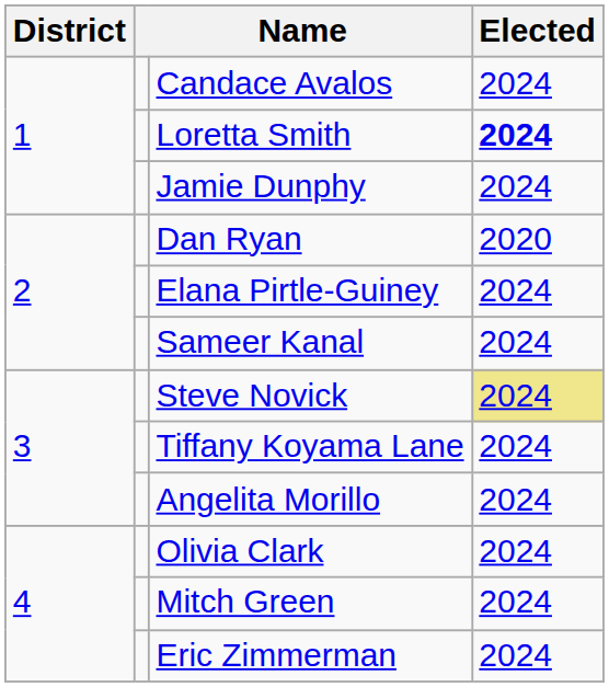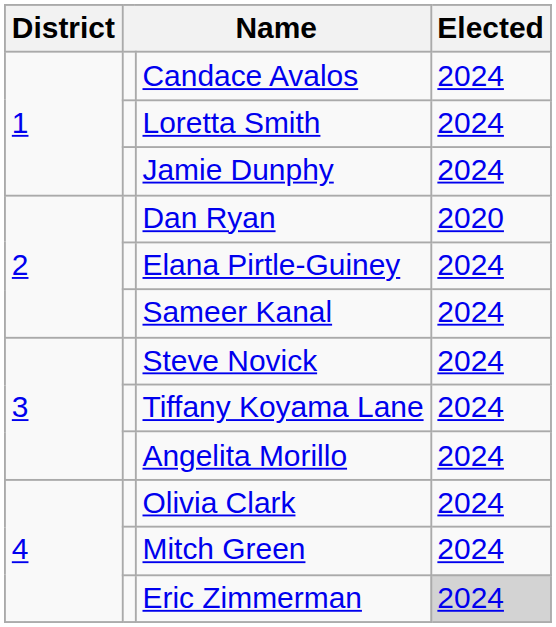Loretta Smith | Elected: bold -> normal
Steve Novick | Elected: khaki background -> no background
Eric Zimmerman | Elected: no background -> lightgrey background
